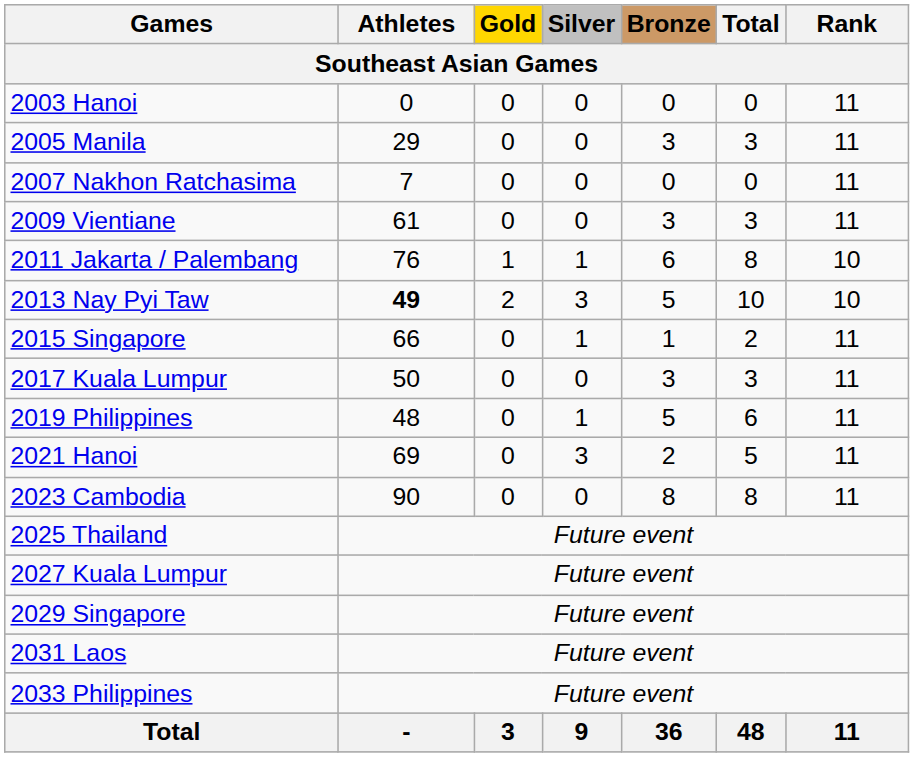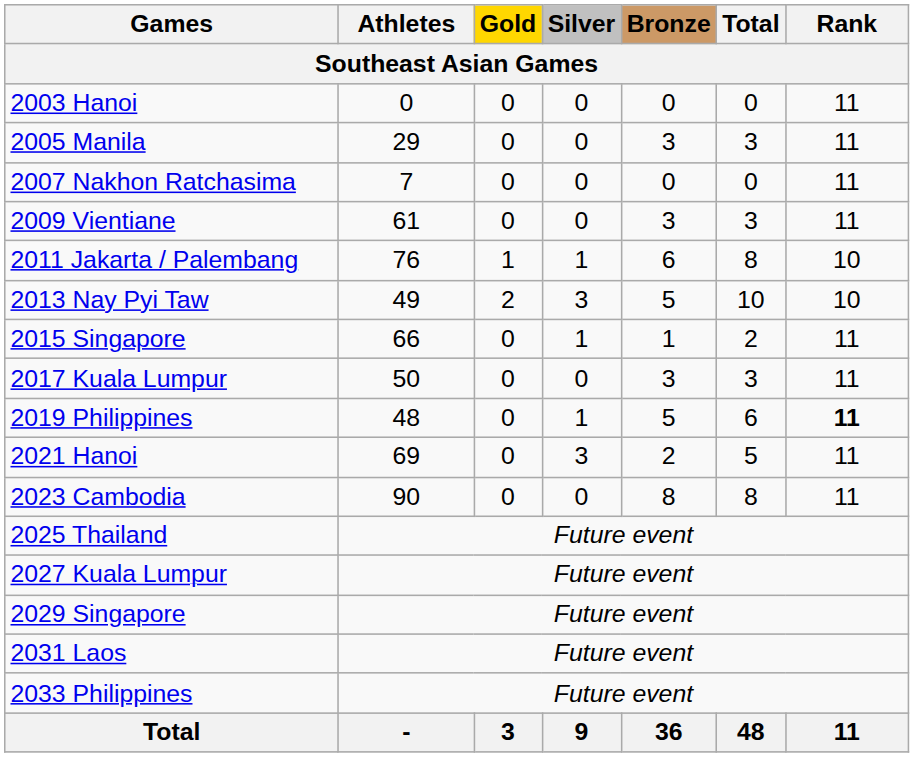2013 Nay Pyi Taw | Athletes / Southeast Asian Games: bold -> normal
2019 Philippines | Rank / Southeast Asian Games: normal -> bold
